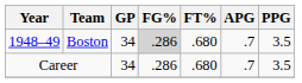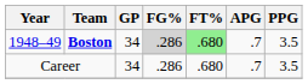1948–49 | Team: normal -> bold
1948–49 | FT%: no background -> lightgreen background
